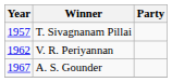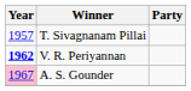V. R. Periyannan | Year: normal -> bold
A. S. Gounder | Year: no background -> pink background
